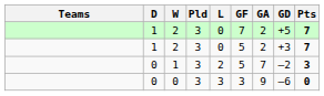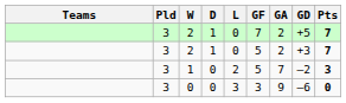columns swapped: Pld <-> D
